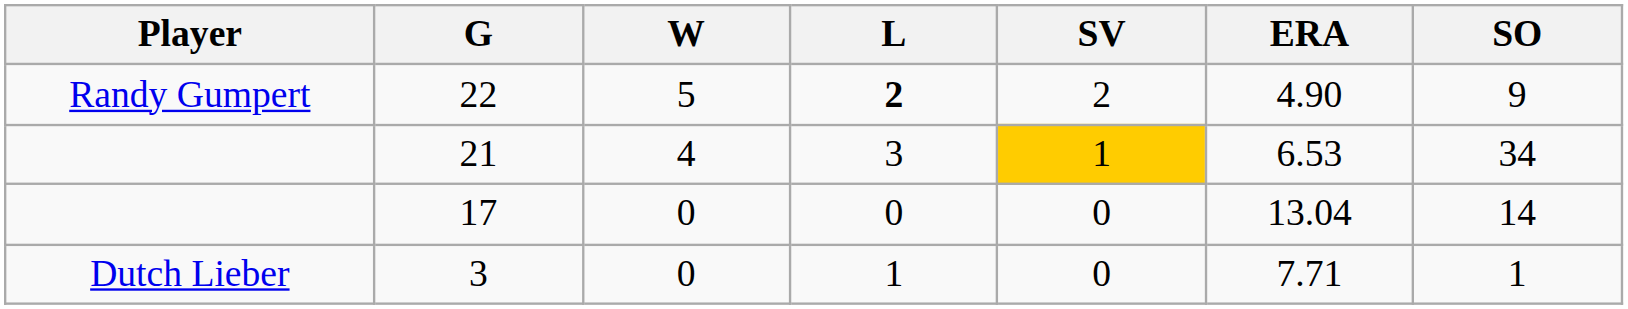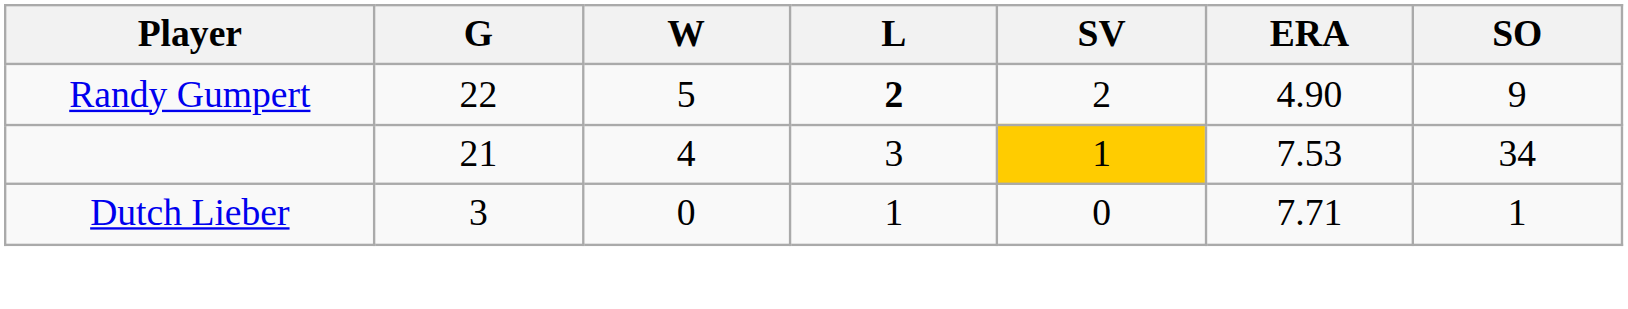21 | ERA: 6.53 -> 7.53
- row: 17 | 0 | 0 | 0 | 13.04 | 14
